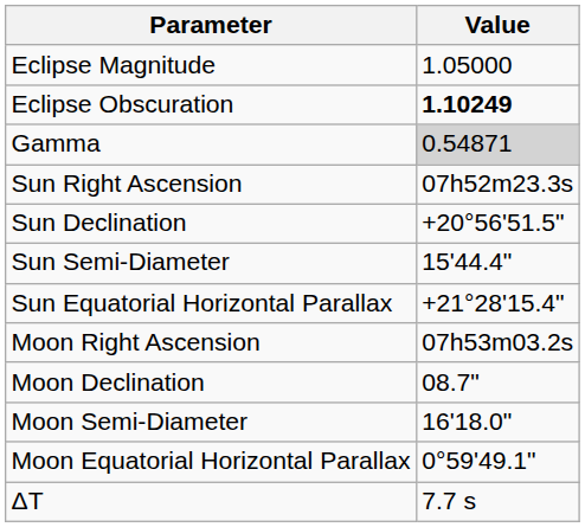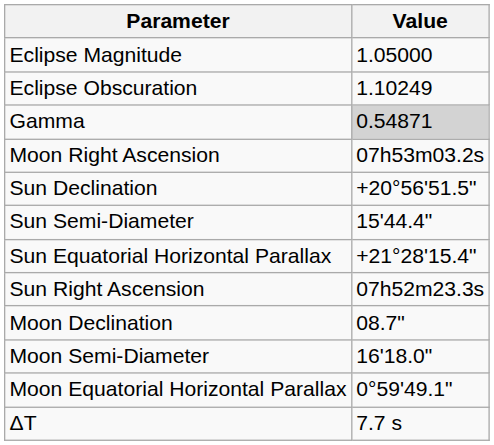Eclipse Obscuration | Value: bold -> normal
rows swapped: Sun Right Ascension <-> Moon Right Ascension
